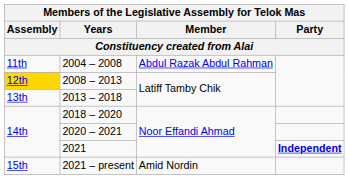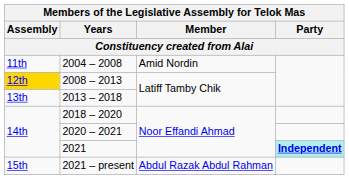2004 – 2008 | Member: Abdul Razak Abdul Rahman -> Amid Nordin
2021 | Party: no background -> paleturquoise background
2021 – present | Member: Amid Nordin -> Abdul Razak Abdul Rahman
